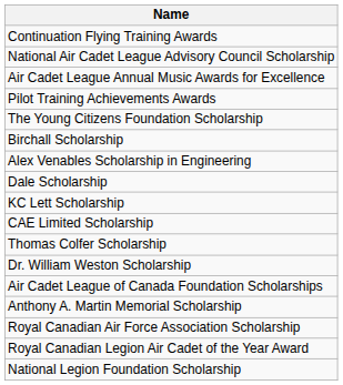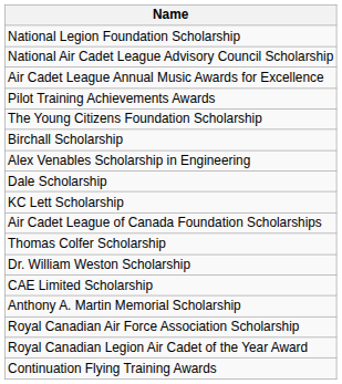row 2 | column 1: Continuation Flying Training Awards -> National Legion Foundation Scholarship
row 11 | column 1: CAE Limited Scholarship -> Air Cadet League of Canada Foundation Scholarships
row 14 | column 1: Air Cadet League of Canada Foundation Scholarships -> CAE Limited Scholarship
row 18 | column 1: National Legion Foundation Scholarship -> Continuation Flying Training Awards
